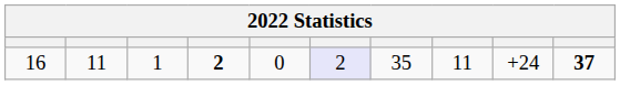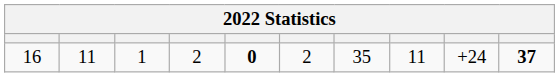16 | column 4: bold -> normal
16 | column 5: normal -> bold
16 | column 6: lavender background -> no background
